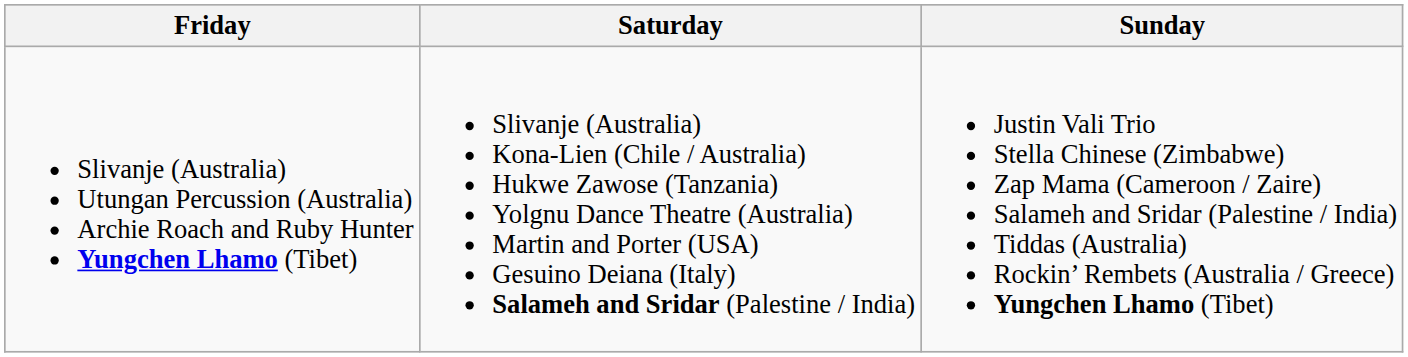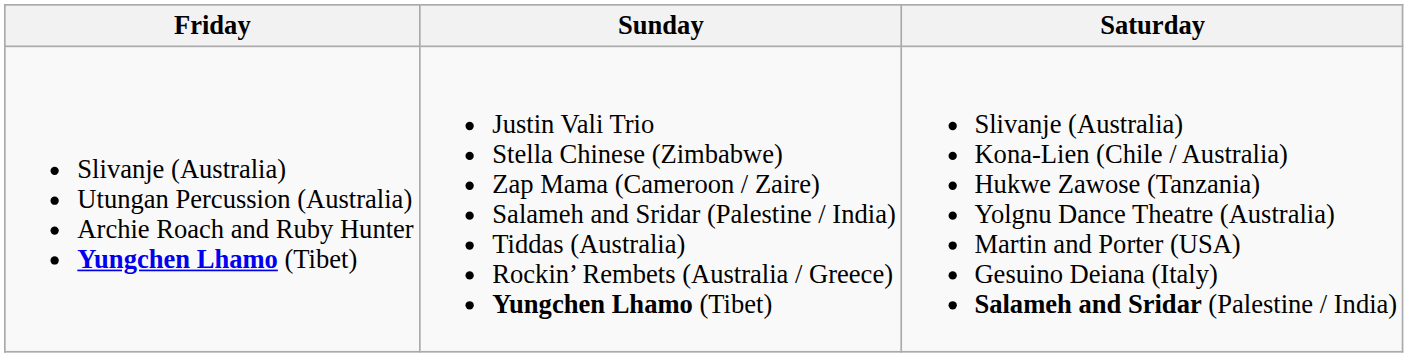columns swapped: Saturday <-> Sunday
